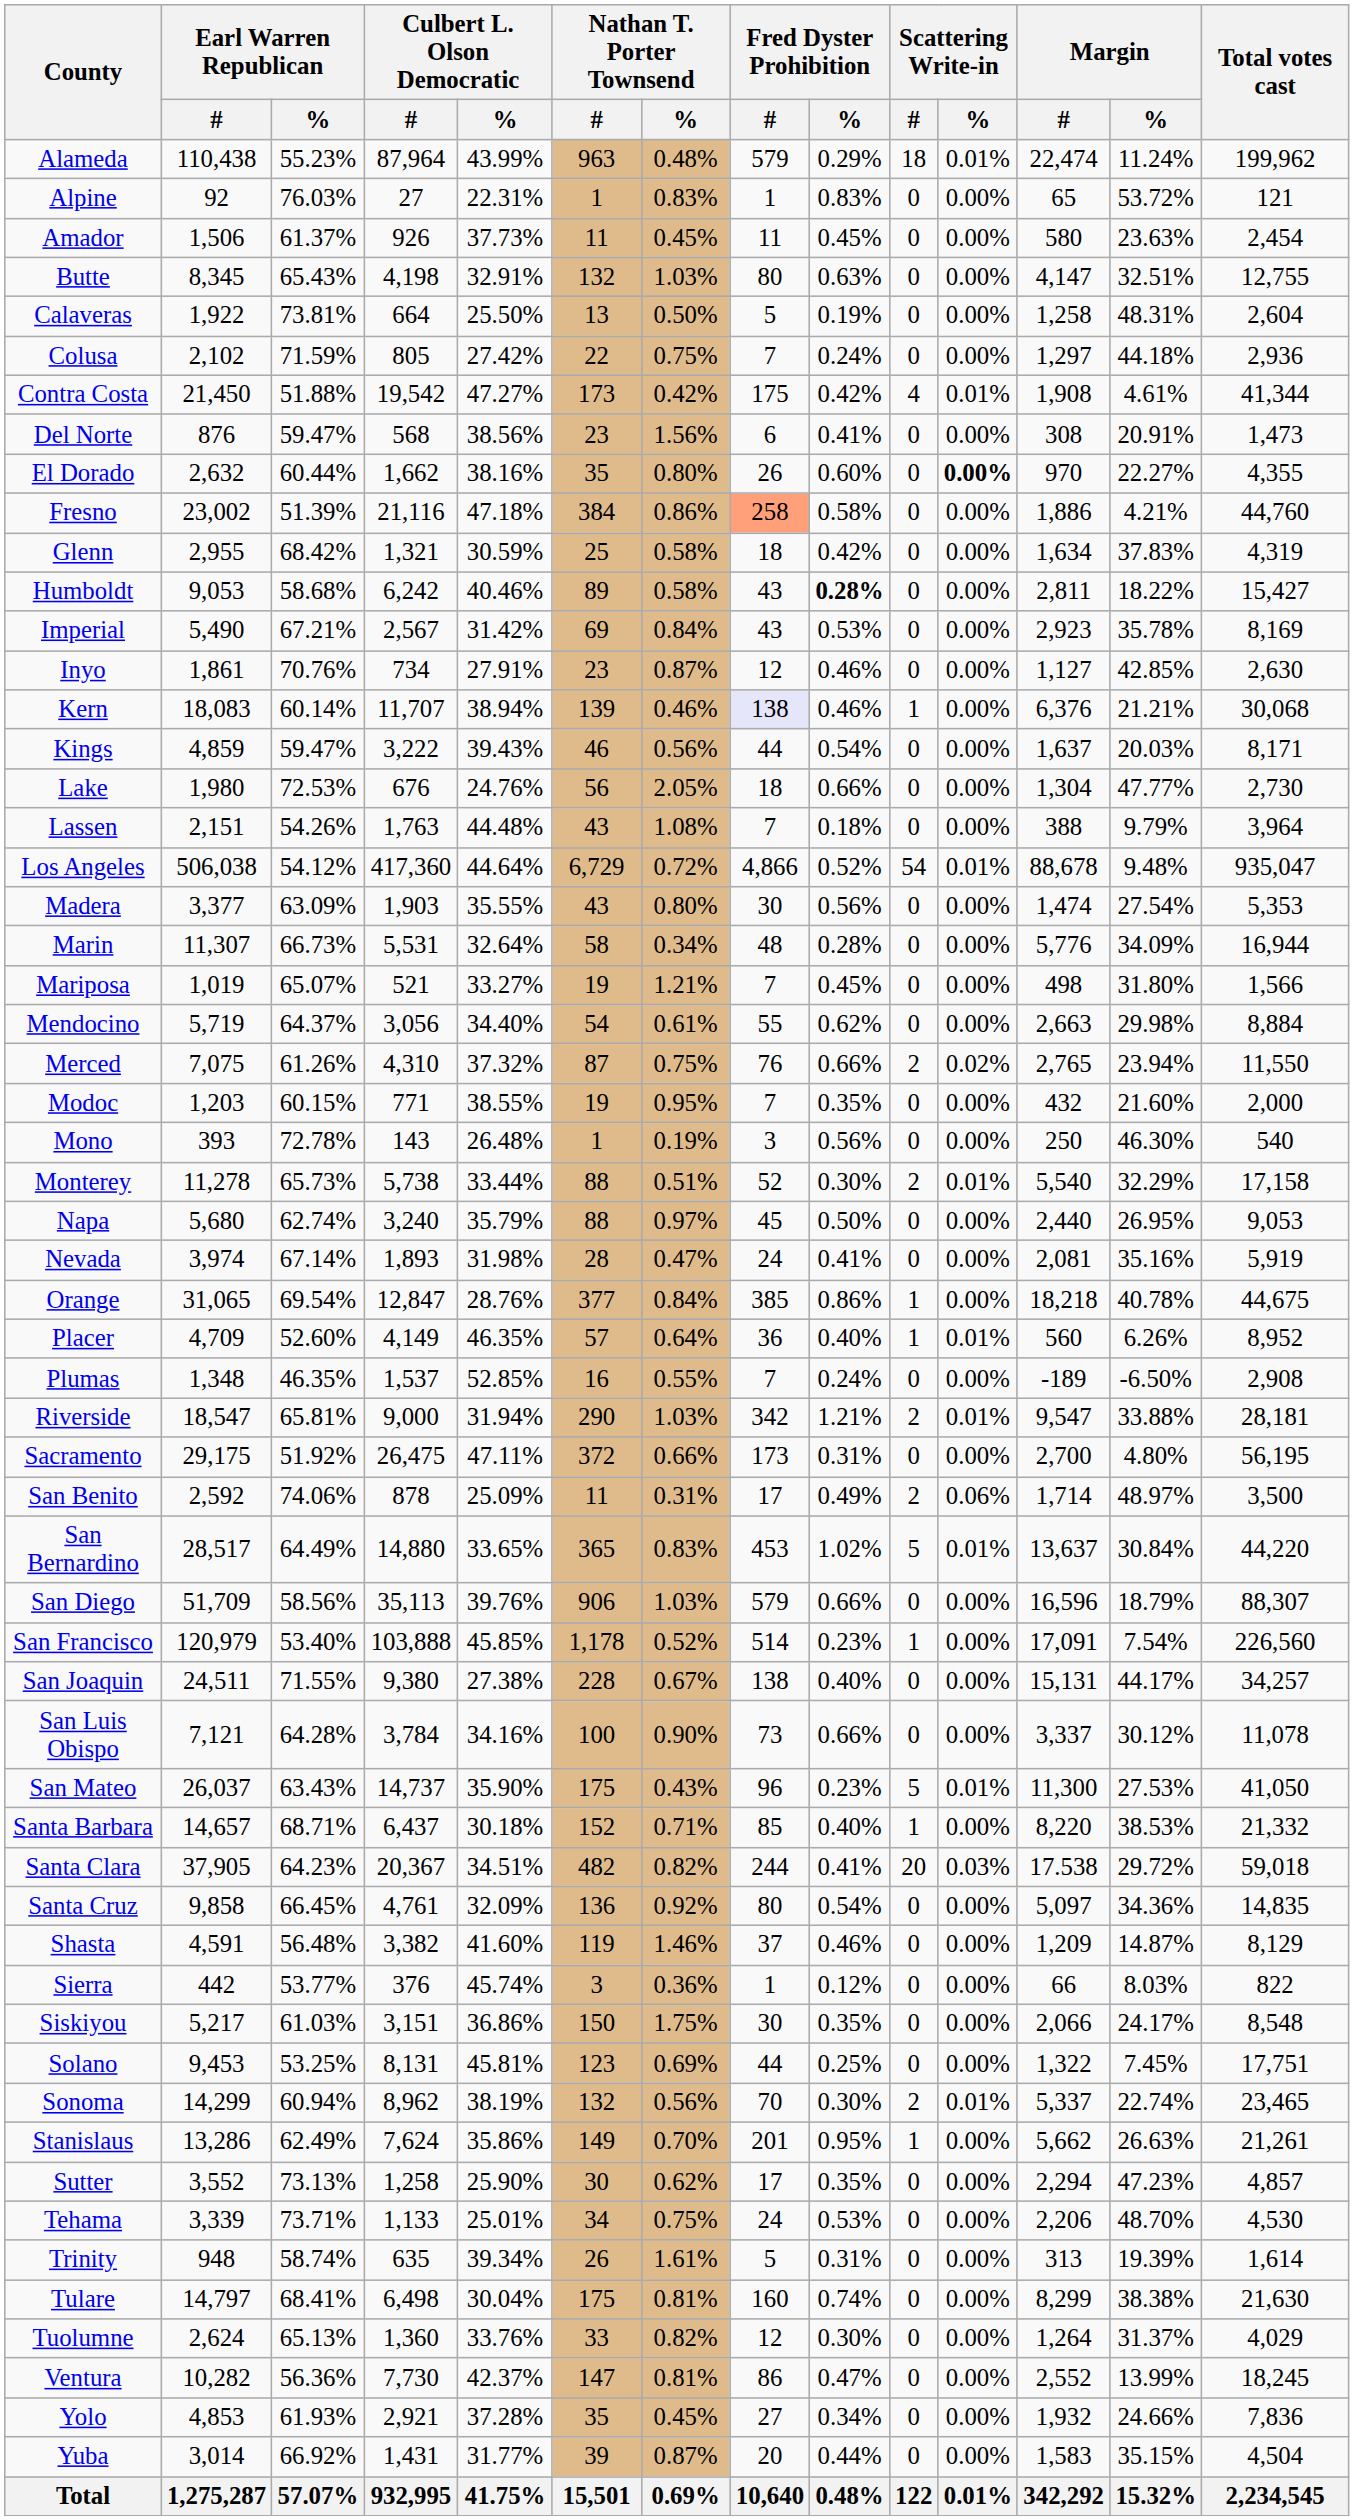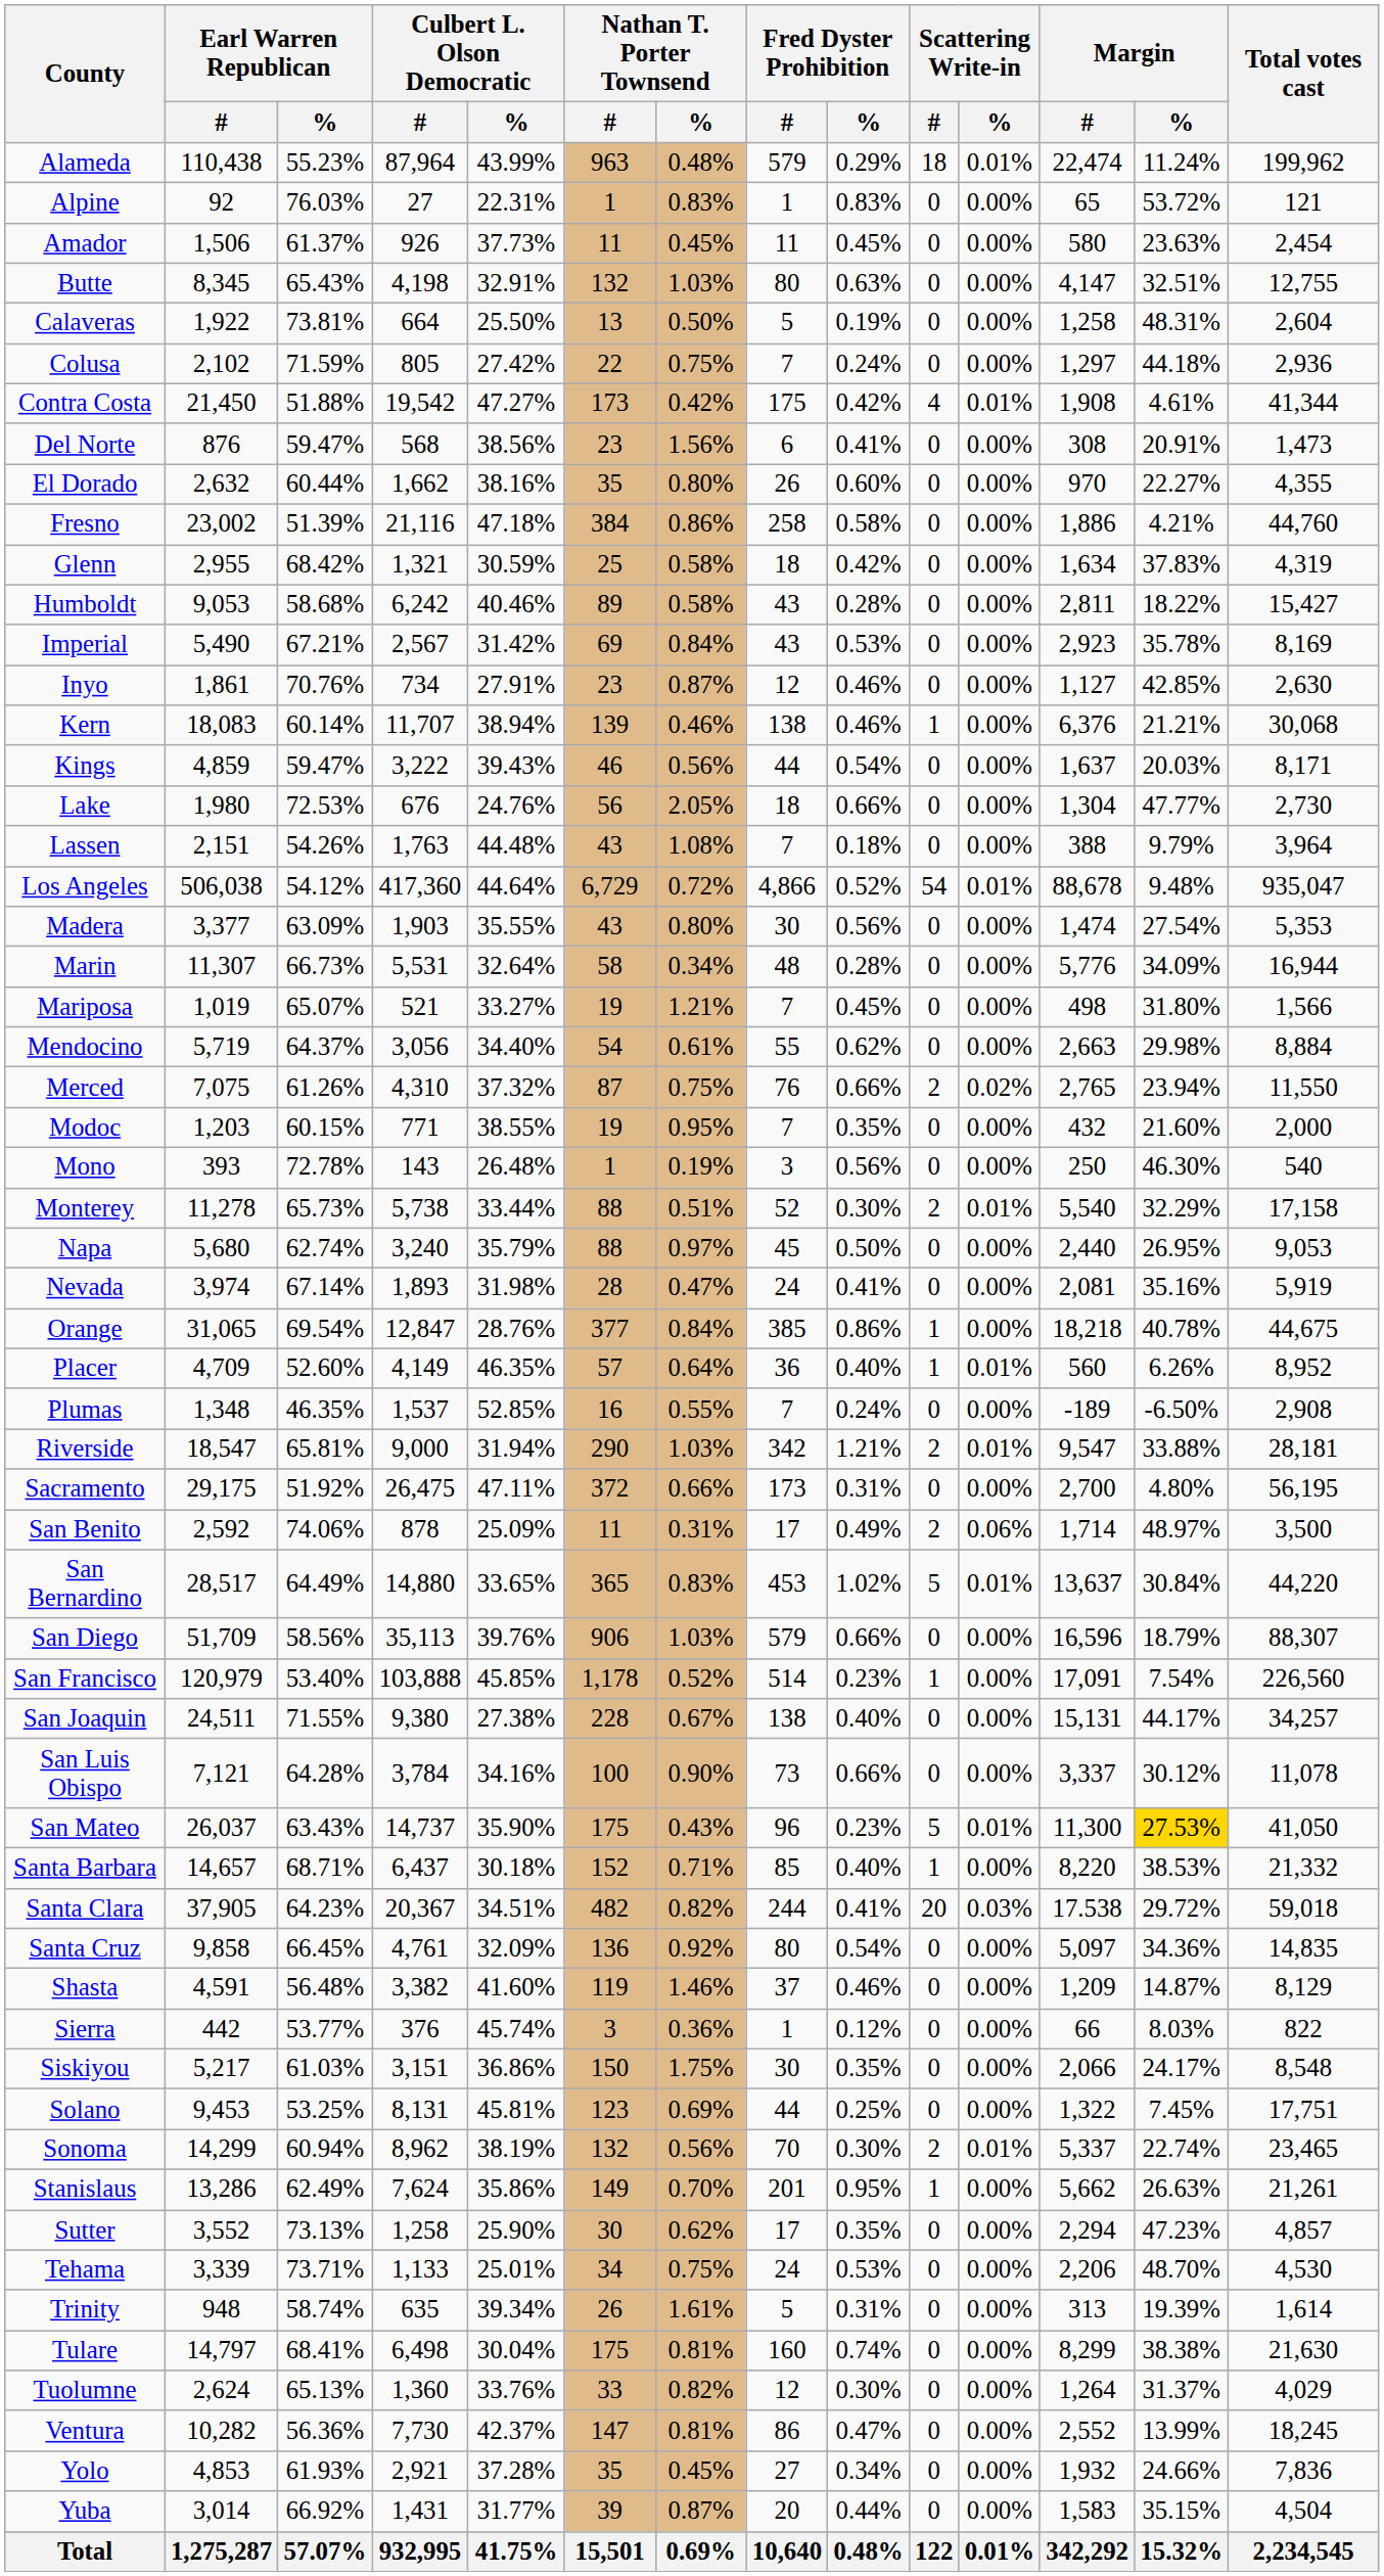El Dorado | Scattering Write-in / %: bold -> normal
Fresno | Fred Dyster Prohibition / #: lightsalmon background -> no background
Humboldt | Fred Dyster Prohibition / %: bold -> normal
Kern | Fred Dyster Prohibition / #: lavender background -> no background
San Mateo | Margin / %: no background -> gold background
